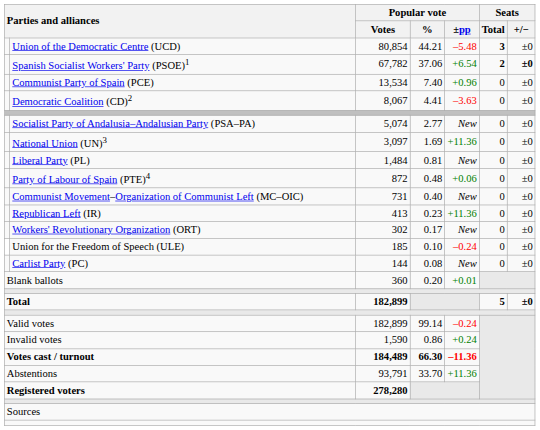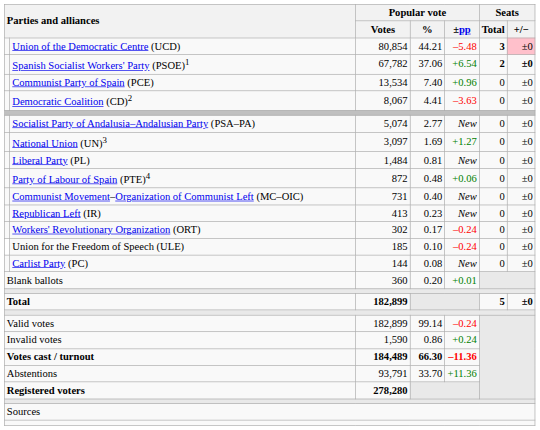Union of the Democratic Centre (UCD) | Seats / +/−: no background -> pink background
National Union (UN)3 | Popular vote / ±pp: +11.36 -> +1.27
Republican Left (IR) | Popular vote / ±pp: +11.36 -> New
Workers' Revolutionary Organization (ORT) | Popular vote / ±pp: New -> –0.24
